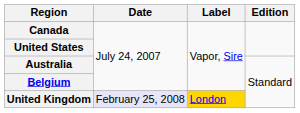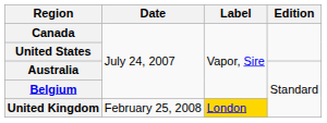United Kingdom | Date: lavender background -> no background
